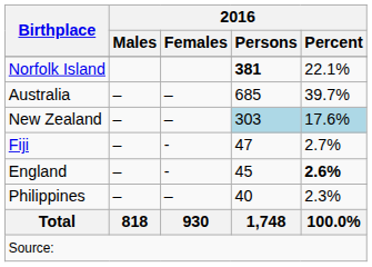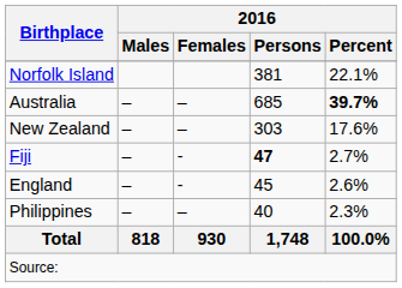Norfolk Island | 2016 / Persons: bold -> normal
Australia | 2016 / Percent: normal -> bold
New Zealand | 2016 / Persons: lightblue background -> no background
New Zealand | 2016 / Percent: lightblue background -> no background
Fiji | 2016 / Persons: normal -> bold
England | 2016 / Percent: bold -> normal
